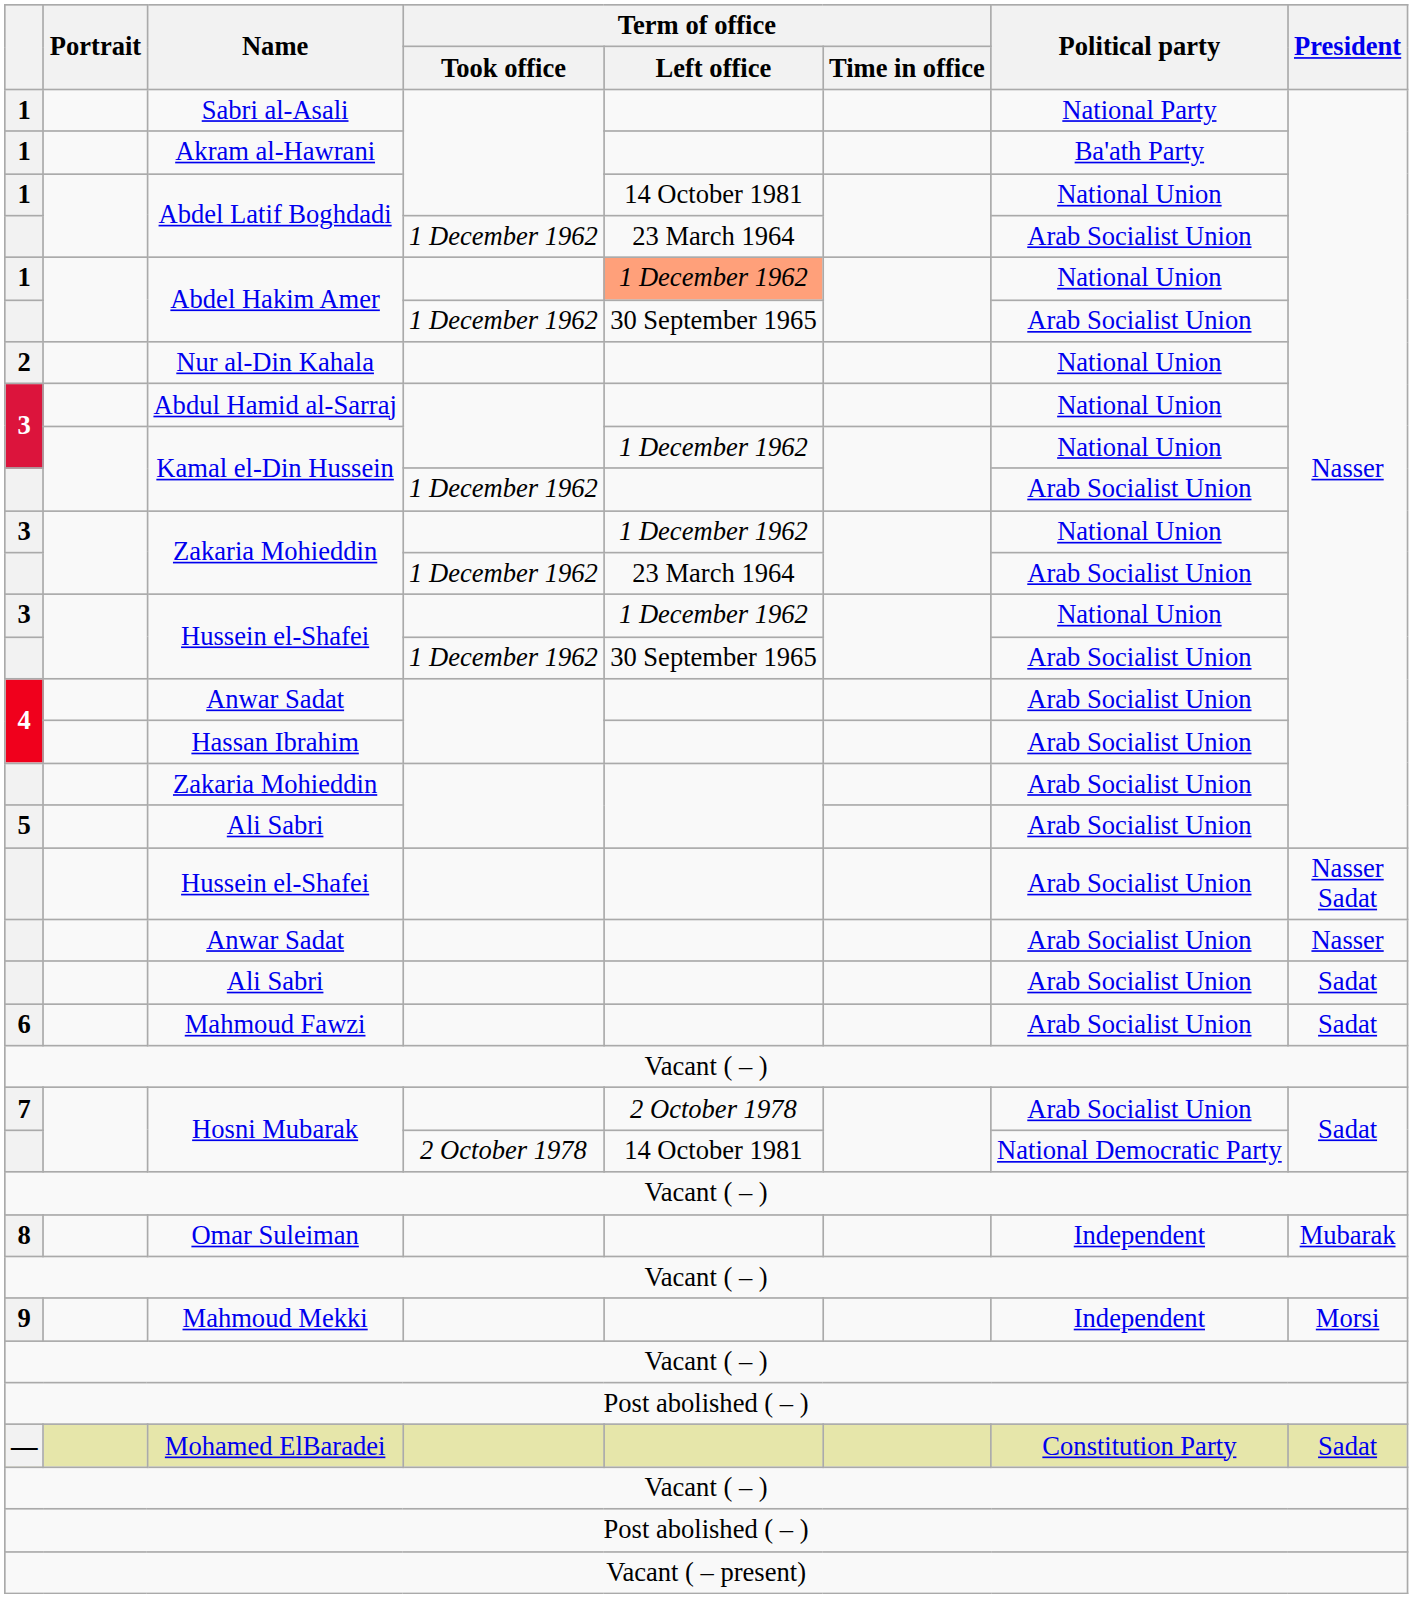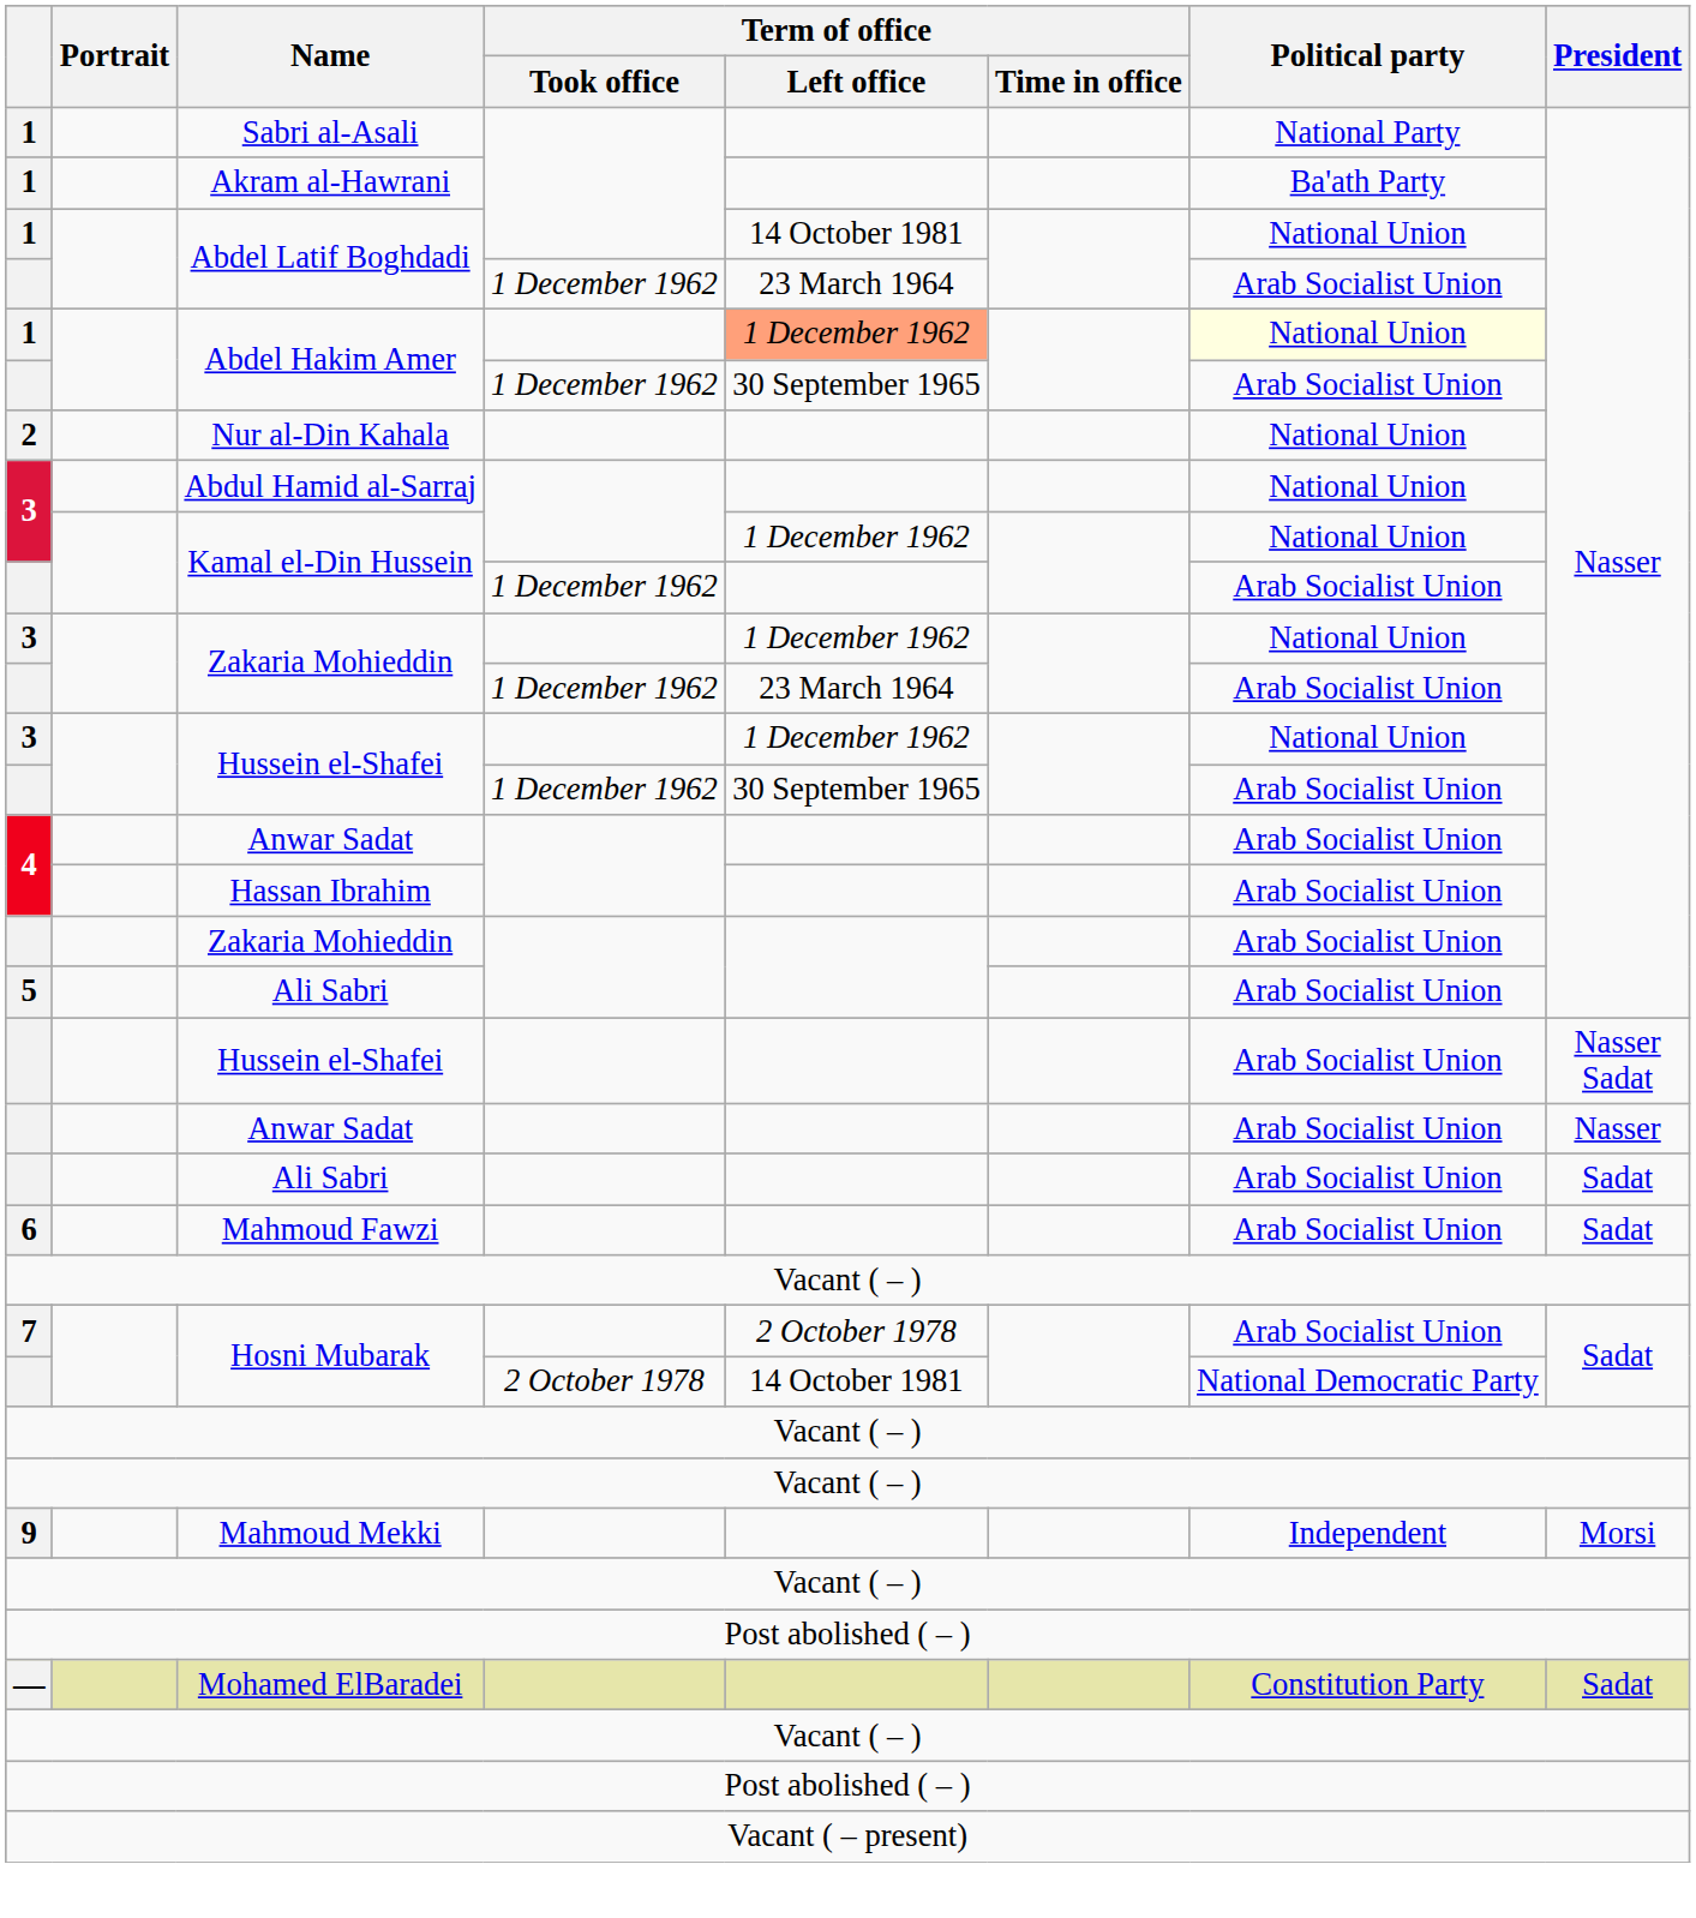1 / Abdel Hakim Amer | Political party: no background -> lightyellow background
- row: 8 | Omar Suleiman | Independent | Mubarak
